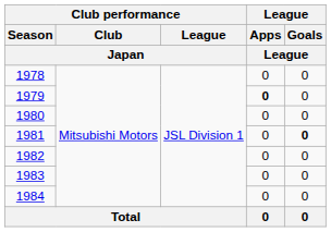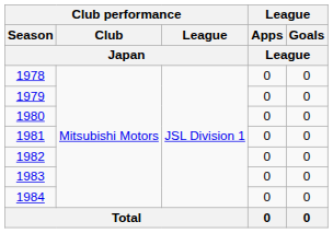1979 | League / Apps / League: bold -> normal
1981 | League / Goals / League: bold -> normal
